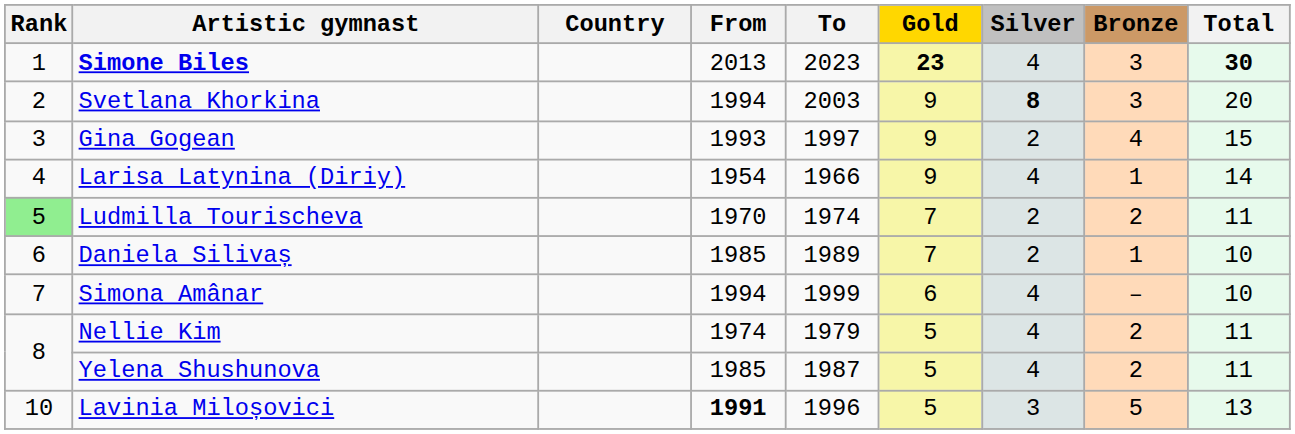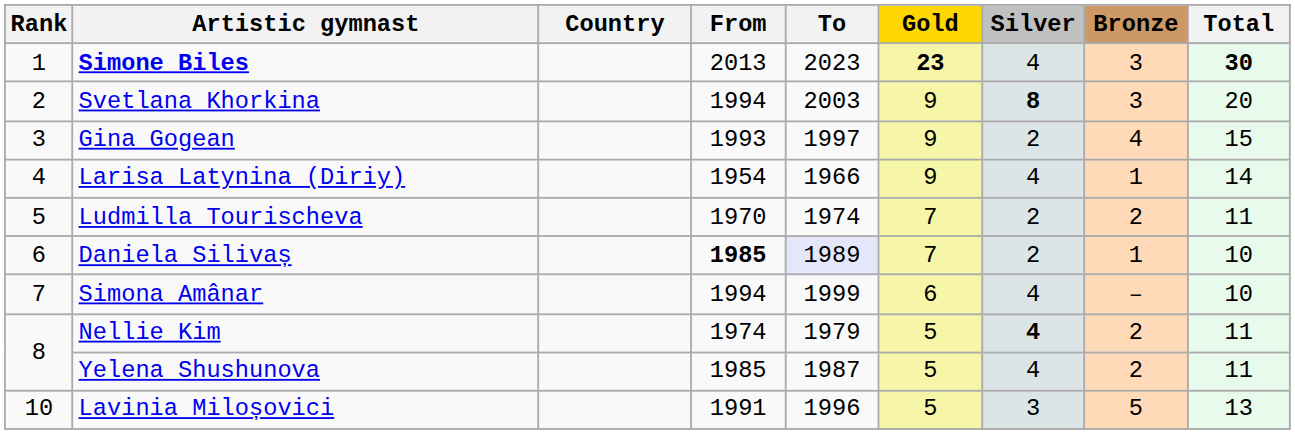Ludmilla Tourischeva | Rank: lightgreen background -> no background
Daniela Silivaș | From: normal -> bold
Daniela Silivaș | To: no background -> lavender background
Nellie Kim | Silver: normal -> bold
Lavinia Miloșovici | From: bold -> normal
